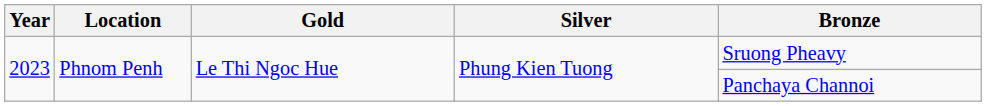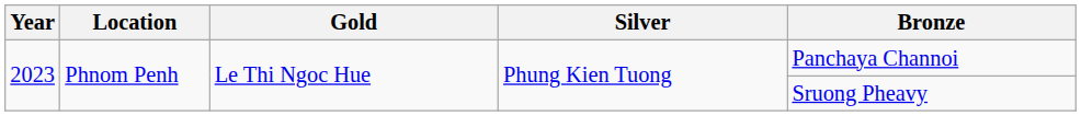row 2 | Bronze: Sruong Pheavy -> Panchaya Channoi
row 3 | Bronze: Panchaya Channoi -> Sruong Pheavy
